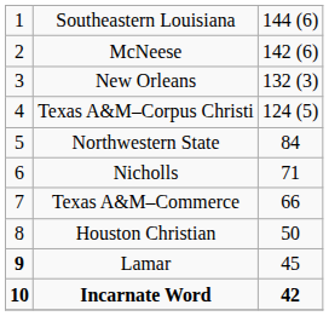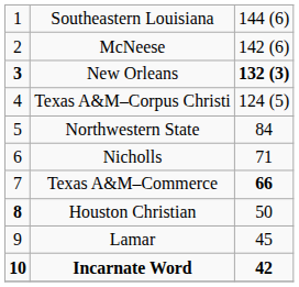New Orleans | column 1: normal -> bold
New Orleans | column 3: normal -> bold
Texas A&M–Commerce | column 3: normal -> bold
Houston Christian | column 1: normal -> bold
Lamar | column 1: bold -> normal
